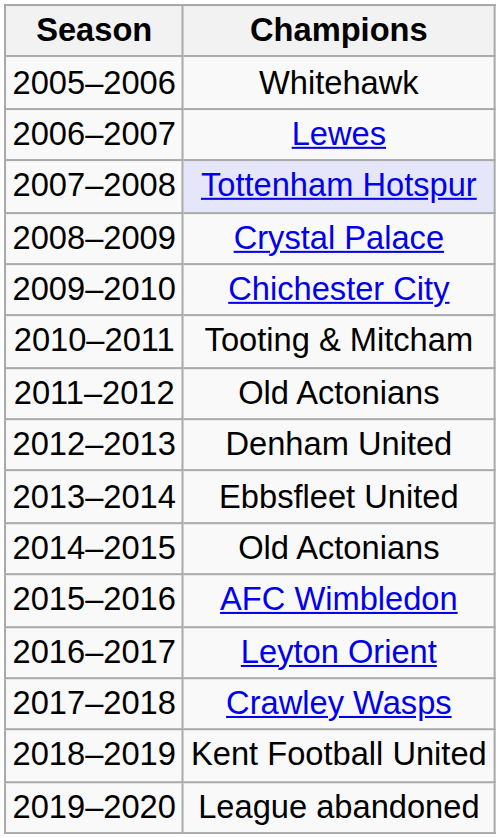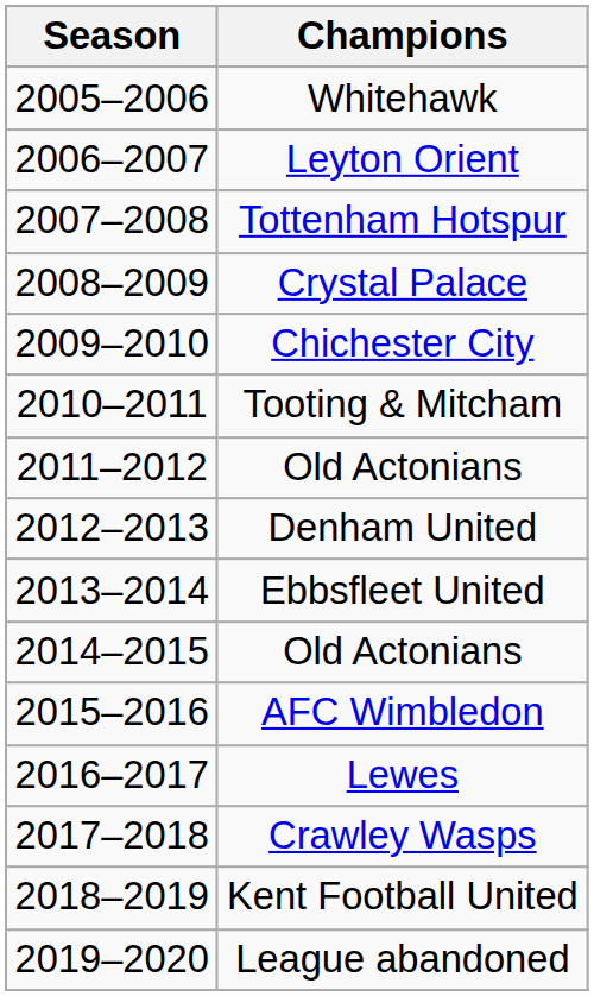row 3 | Champions: Lewes -> Leyton Orient
row 4 | Champions: lavender background -> no background
row 13 | Champions: Leyton Orient -> Lewes
